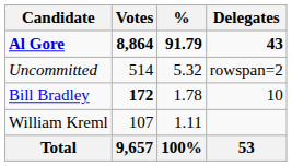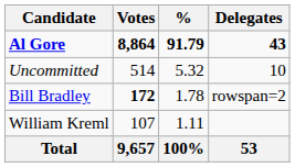Uncommitted | Delegates: rowspan=2 -> 10
Bill Bradley | Delegates: 10 -> rowspan=2
